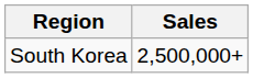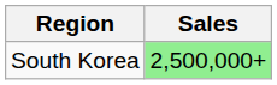South Korea | Sales: no background -> lightgreen background
